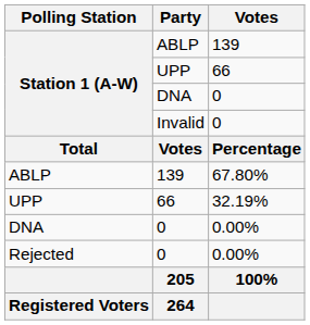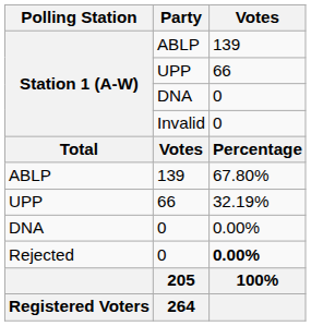Rejected / 0 | Votes: normal -> bold
